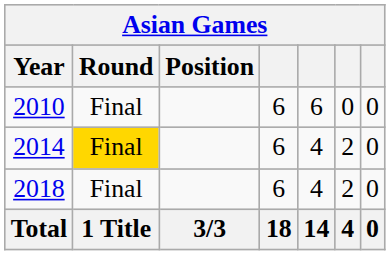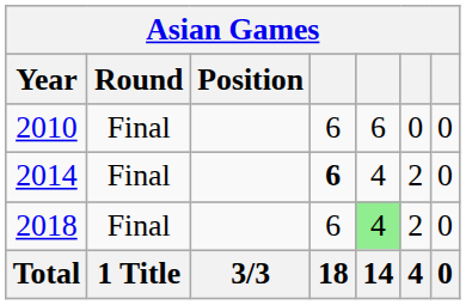2014 | Round: gold background -> no background
2014 | column 4: normal -> bold
2018 | column 5: no background -> lightgreen background
